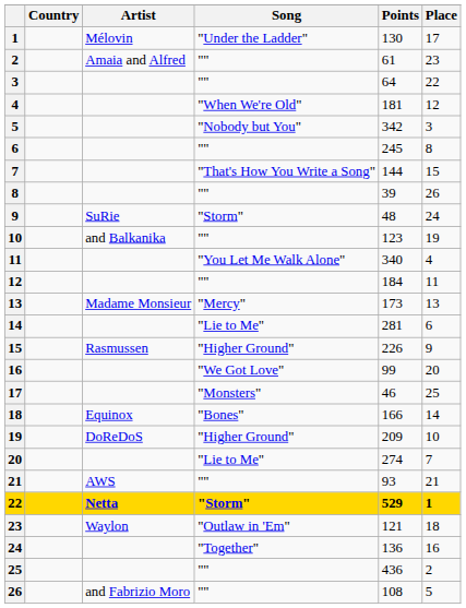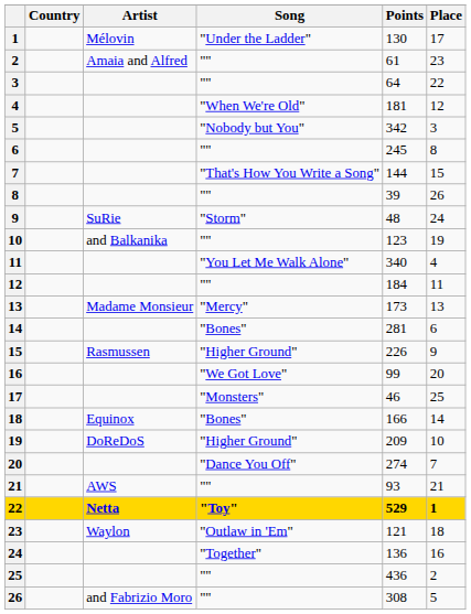row 15 | Song: "Lie to Me" -> "Bones"
row 21 | Song: "Lie to Me" -> "Dance You Off"
row 23 | Song: "Storm" -> "Toy"
row 27 | Points: 108 -> 308
